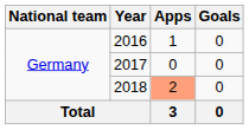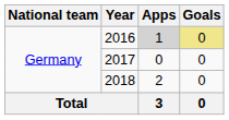2016 | Apps: no background -> lightgrey background
2016 | Goals: no background -> khaki background
2018 | Apps: lightsalmon background -> no background
